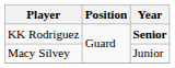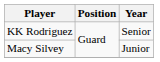KK Rodriguez | Year: bold -> normal
